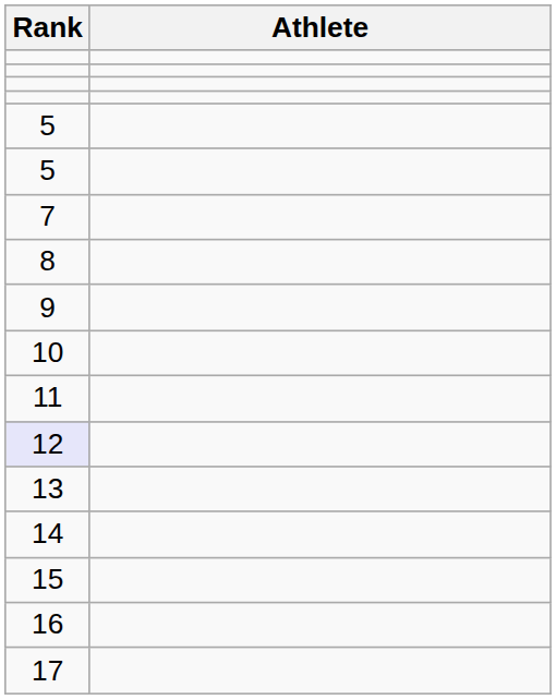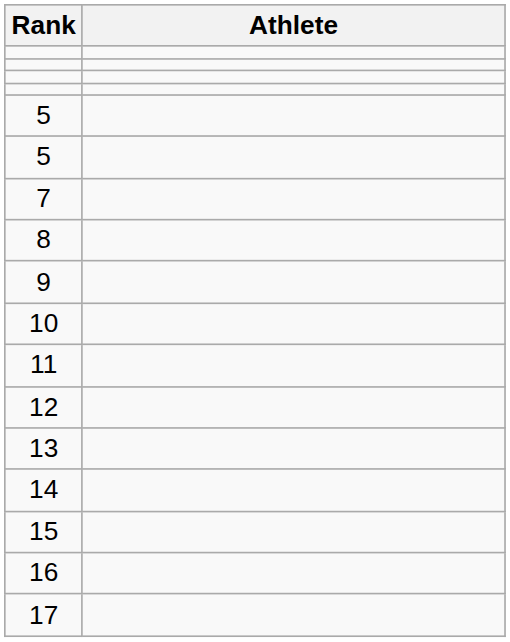row 13 | Rank: lavender background -> no background
